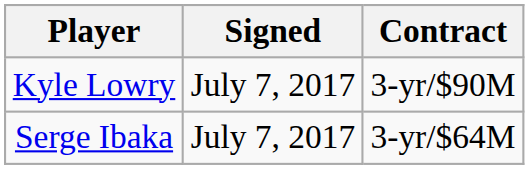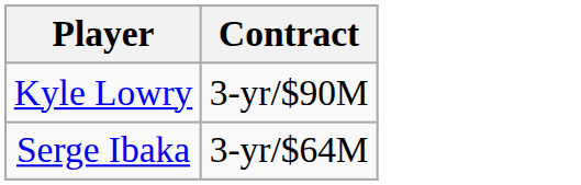- column: Signed | July 7, 2017 | July 7, 2017
